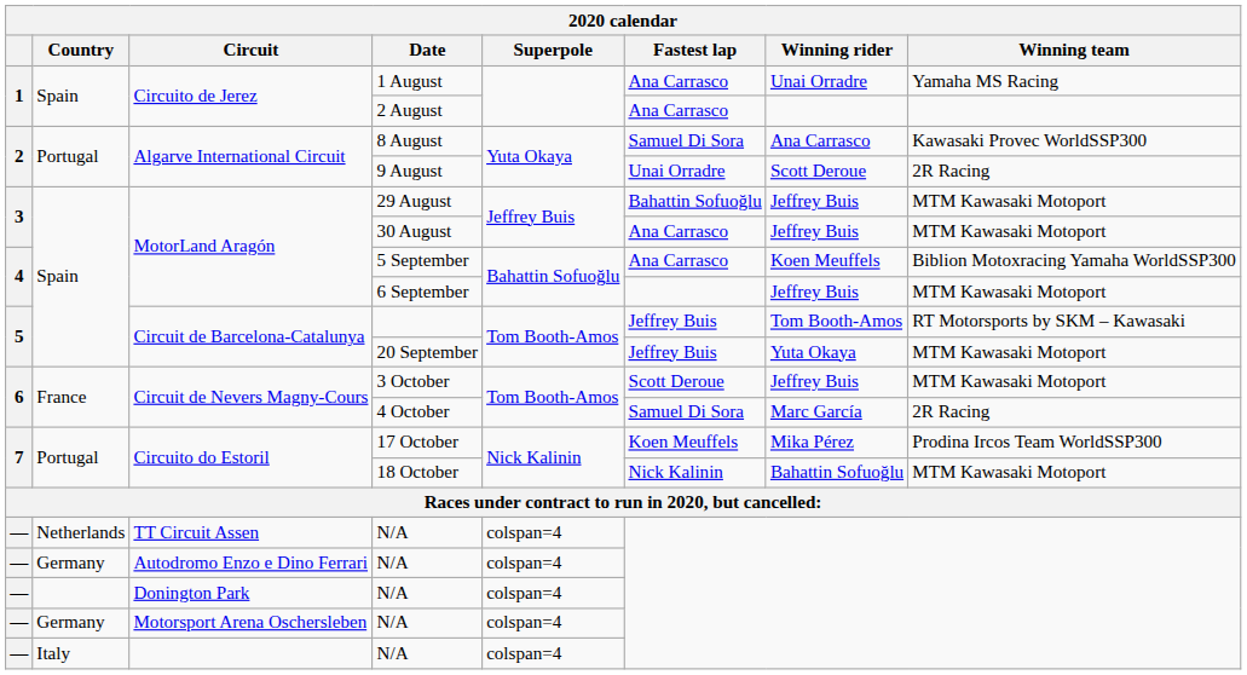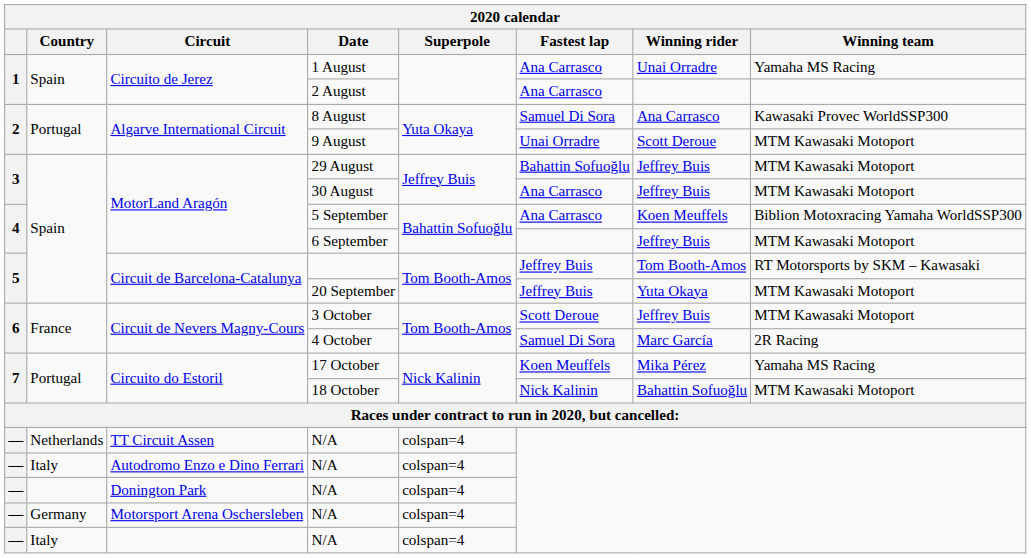9 August | 2020 calendar / Winning team: 2R Racing -> MTM Kawasaki Motoport
17 October | 2020 calendar / Winning team: Prodina Ircos Team WorldSSP300 -> Yamaha MS Racing
Autodromo Enzo e Dino Ferrari / N/A | 2020 calendar / Country: Germany -> Italy
